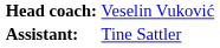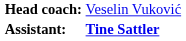Assistant: | column 2: normal -> bold
